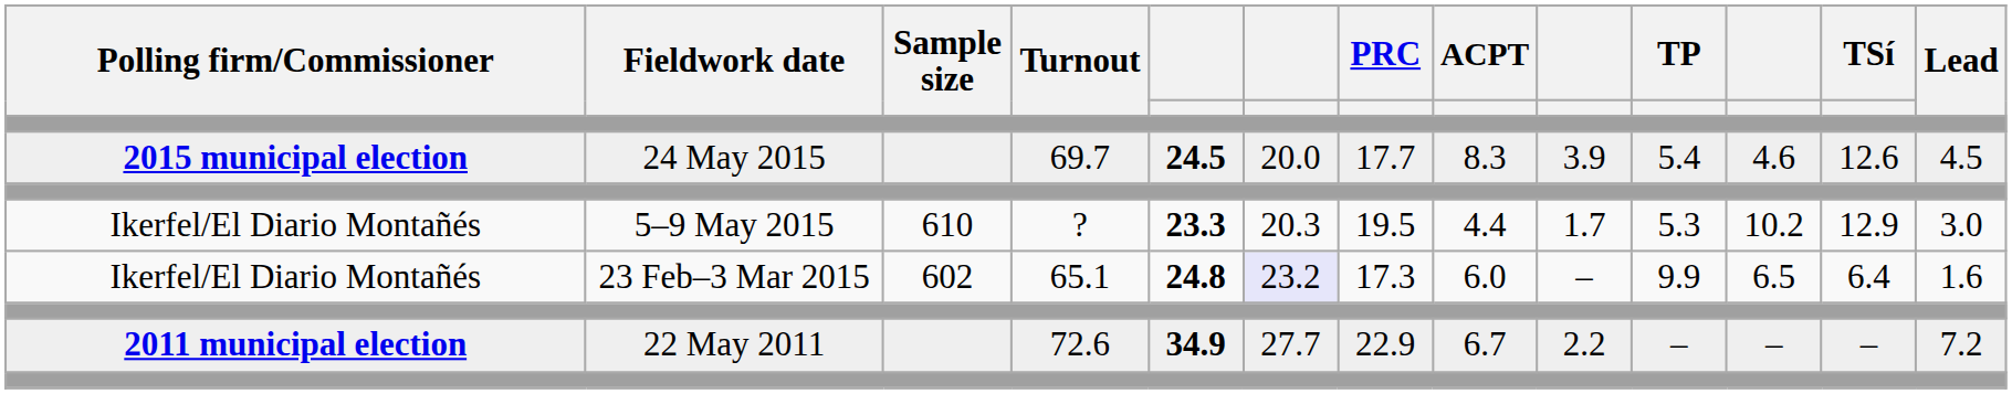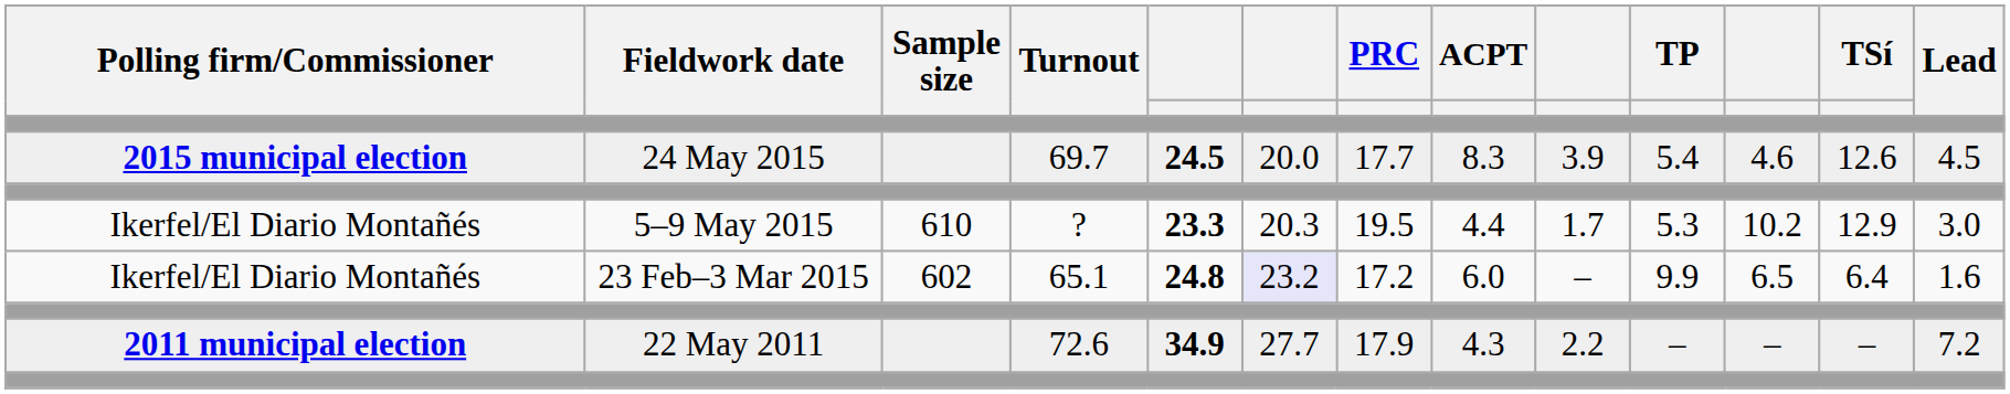23 Feb–3 Mar 2015 | PRC: 17.3 -> 17.2
22 May 2011 | PRC: 22.9 -> 17.9
22 May 2011 | ACPT: 6.7 -> 4.3
